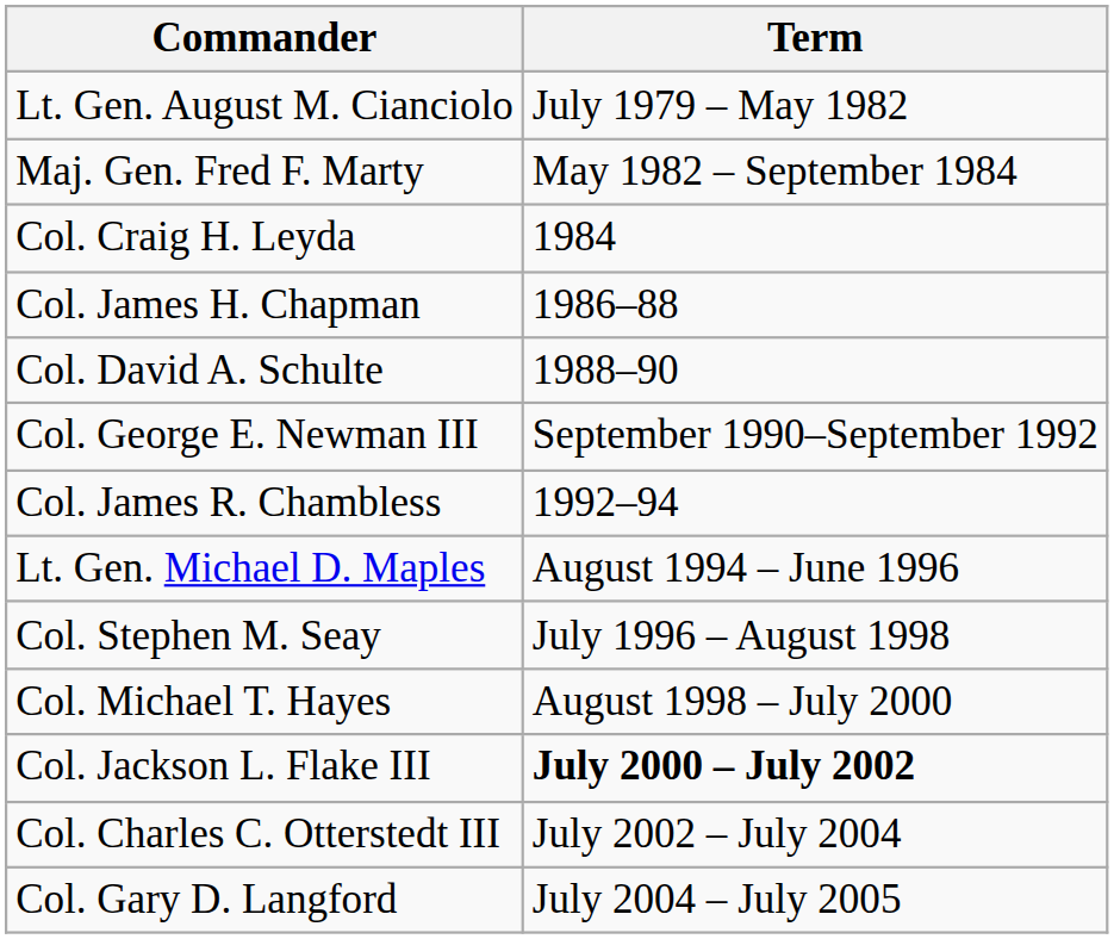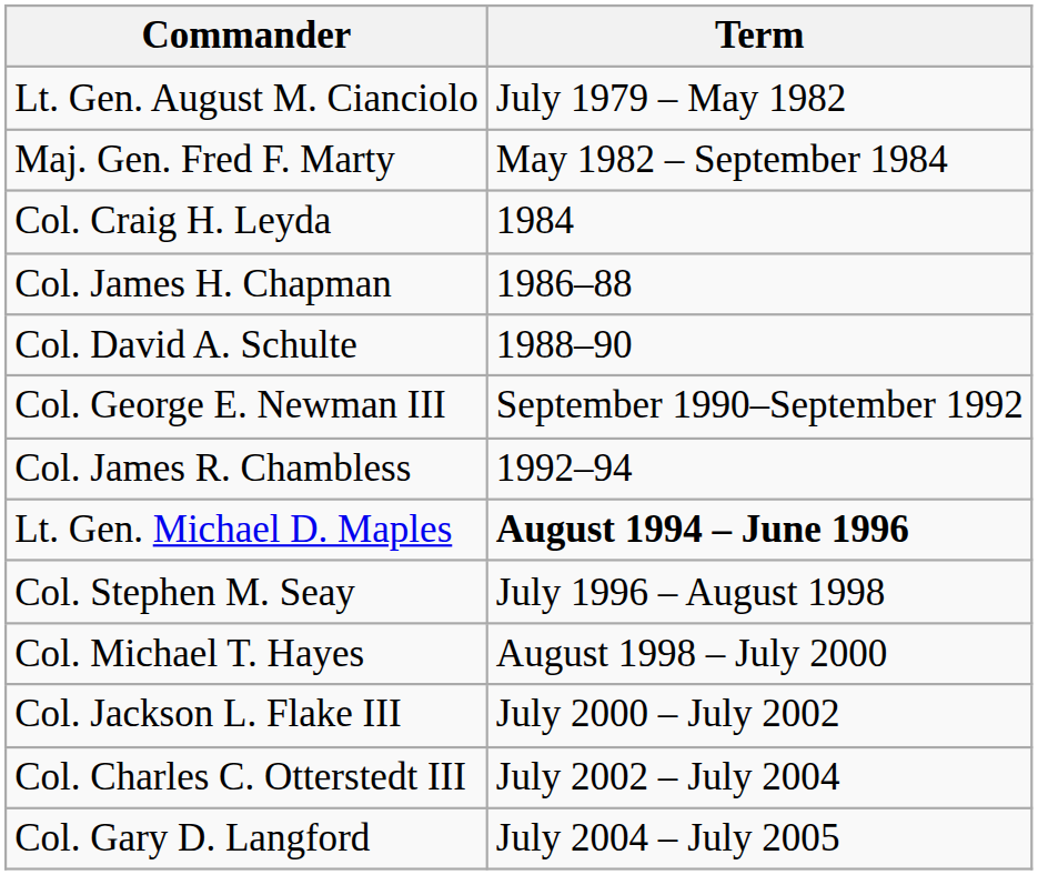Lt. Gen. Michael D. Maples | Term: normal -> bold
Col. Jackson L. Flake III | Term: bold -> normal
